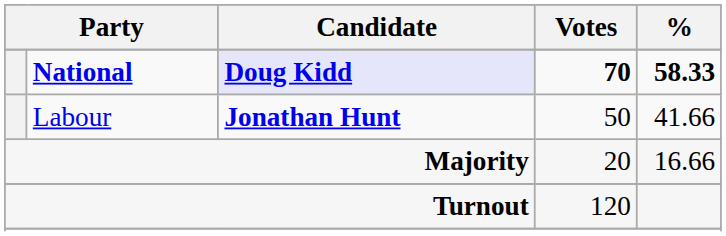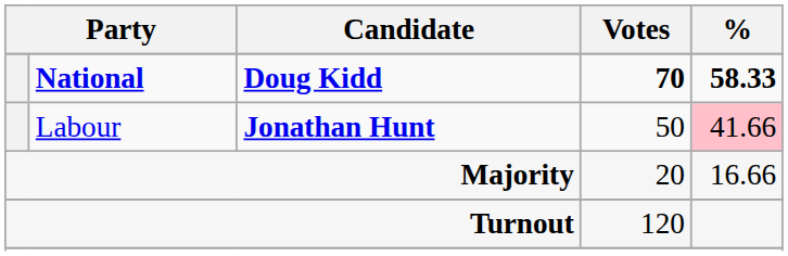National | Candidate: lavender background -> no background
Labour | %: no background -> pink background
